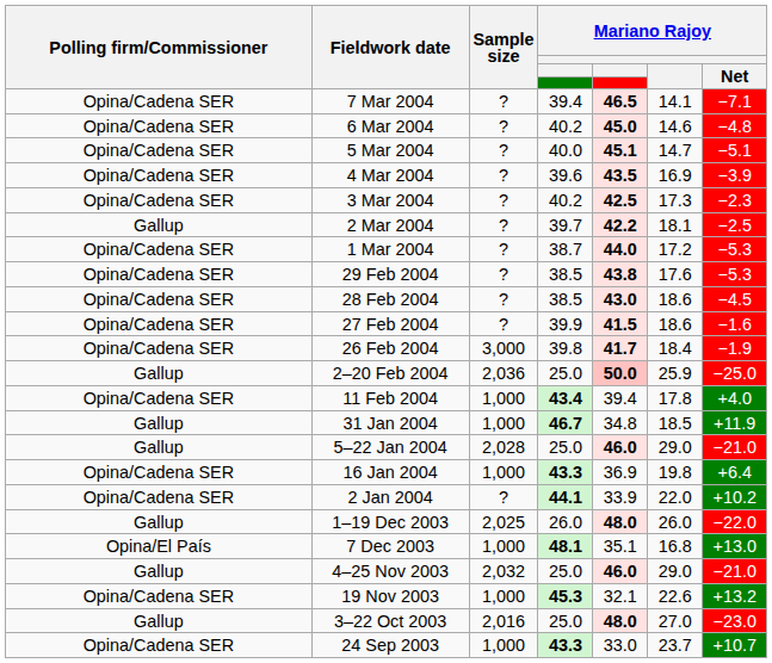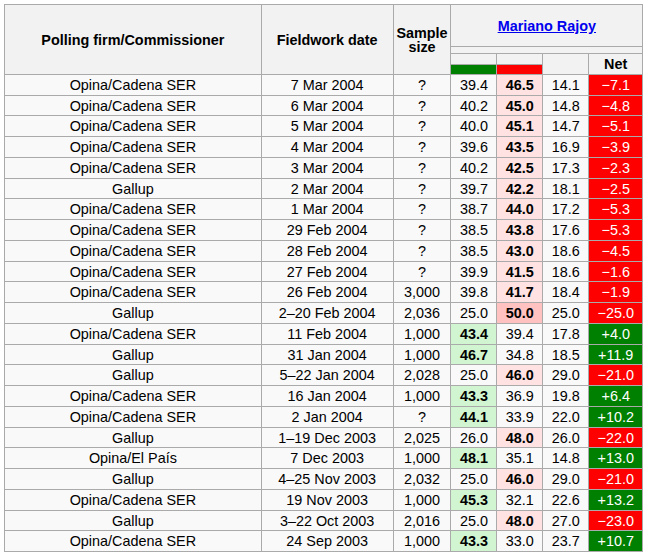6 Mar 2004 | column 6: 14.6 -> 14.8
2–20 Feb 2004 | column 6: 25.9 -> 25.0
7 Dec 2003 | column 6: 16.8 -> 14.8
